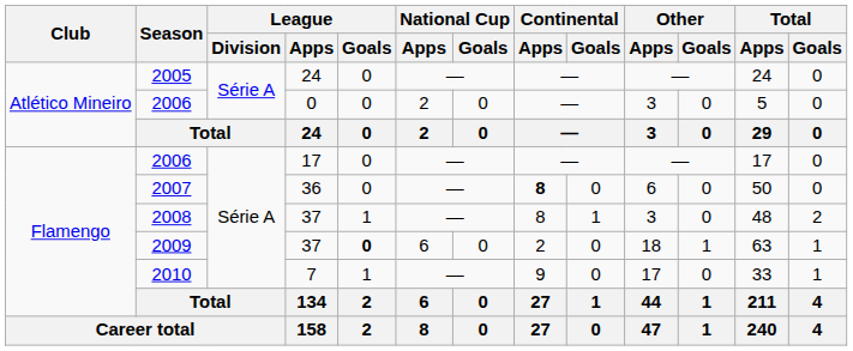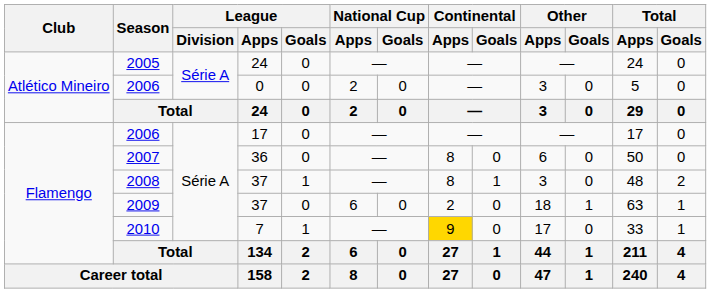2007 | Continental / Apps: bold -> normal
2009 | League / Goals: bold -> normal
2010 | Continental / Apps: no background -> gold background
